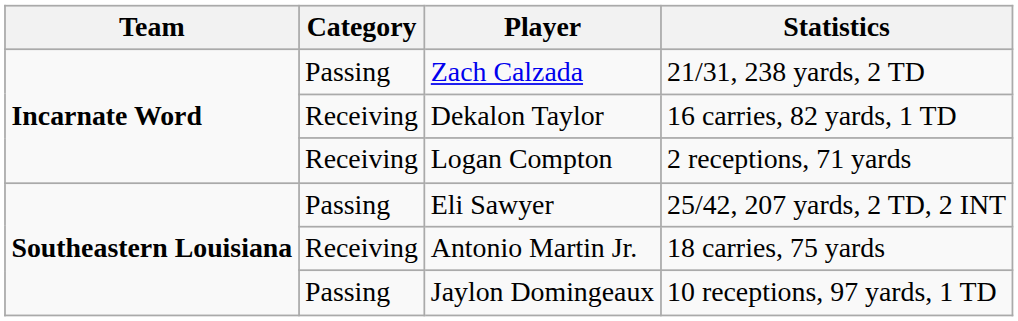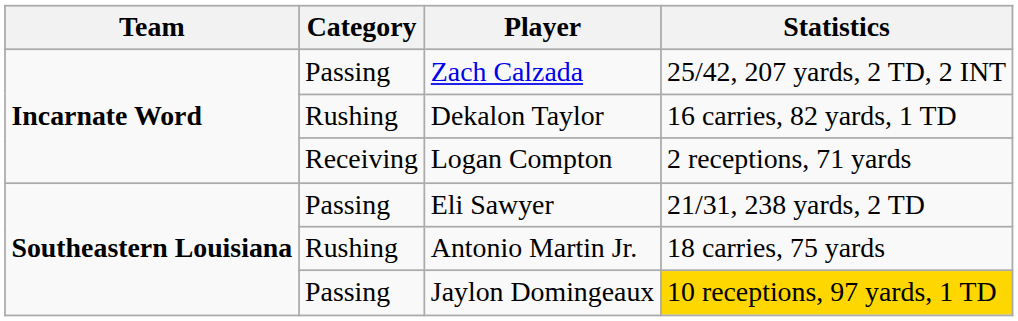Zach Calzada | Statistics: 21/31, 238 yards, 2 TD -> 25/42, 207 yards, 2 TD, 2 INT
Dekalon Taylor | Category: Receiving -> Rushing
Eli Sawyer | Statistics: 25/42, 207 yards, 2 TD, 2 INT -> 21/31, 238 yards, 2 TD
Antonio Martin Jr. | Category: Receiving -> Rushing
Jaylon Domingeaux | Statistics: no background -> gold background
